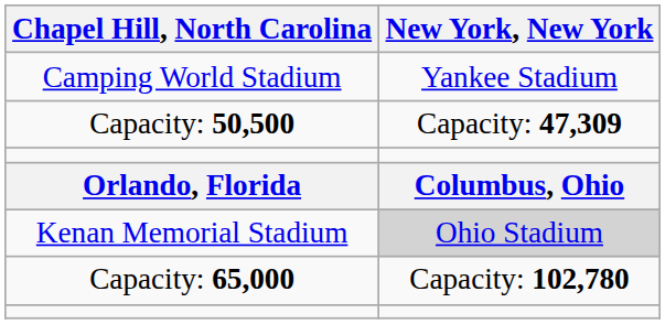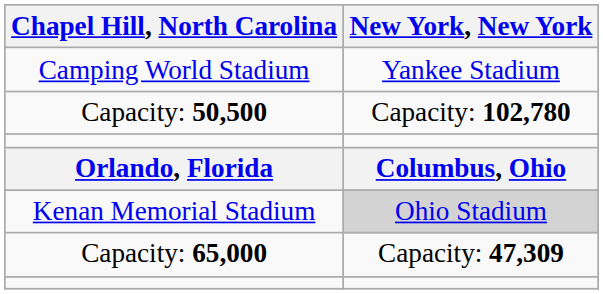row 3 | New York, New York: Capacity: 47,309 -> Capacity: 102,780
row 7 | New York, New York: Capacity: 102,780 -> Capacity: 47,309
